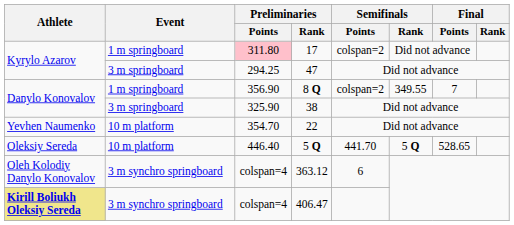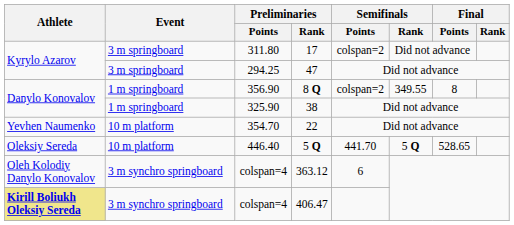17 | Event: 1 m springboard -> 3 m springboard
17 | Preliminaries / Points: pink background -> no background
8 Q | Final / Points: 7 -> 8
38 | Event: 3 m springboard -> 1 m springboard
